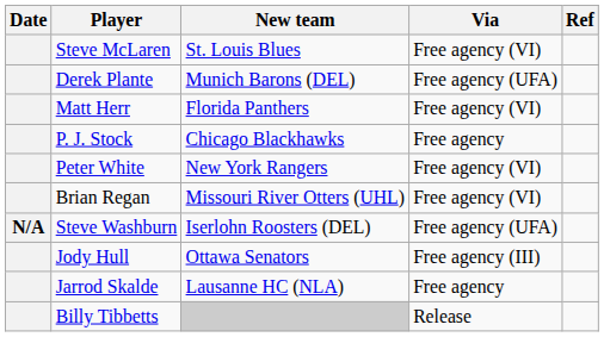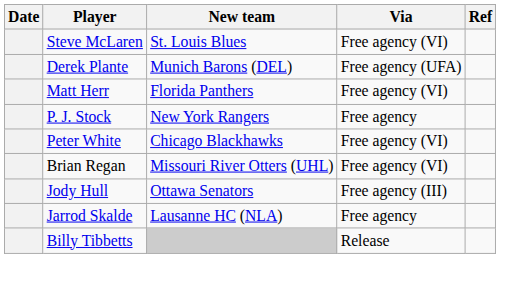P. J. Stock | New team: Chicago Blackhawks -> New York Rangers
Peter White | New team: New York Rangers -> Chicago Blackhawks
- row: N/A | Steve Washburn | Iserlohn Roosters (DEL) | Free agency (UFA)
